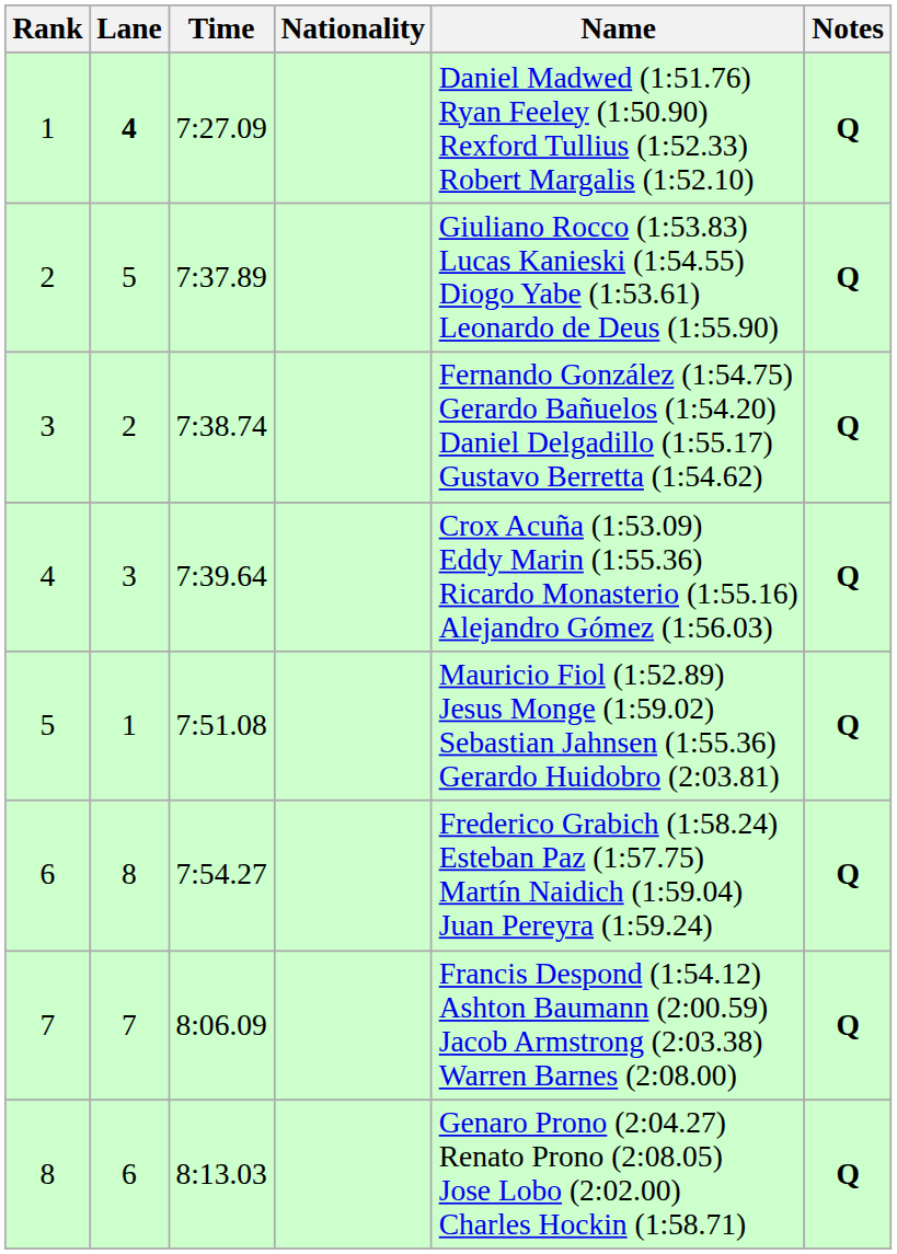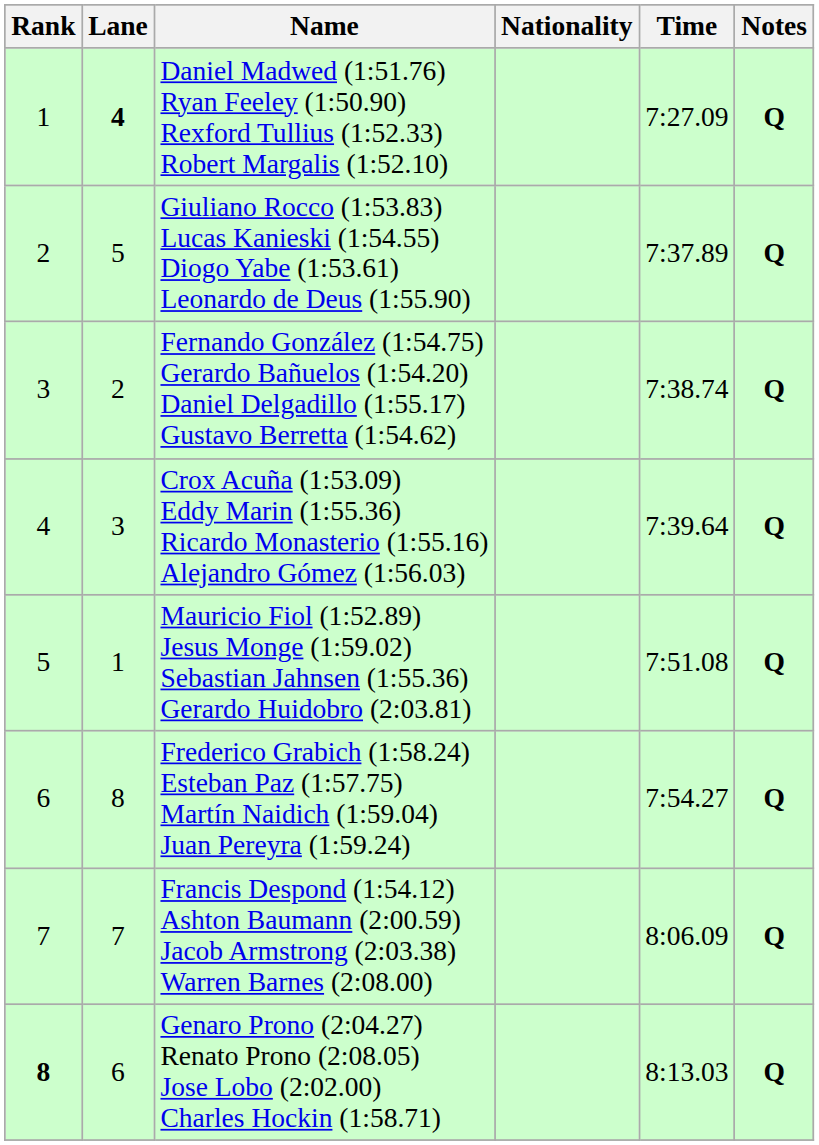columns swapped: Name <-> Time
row 9 | Rank: normal -> bold
